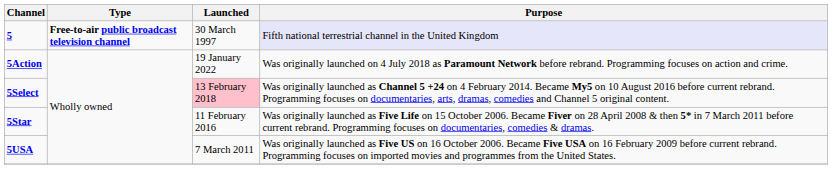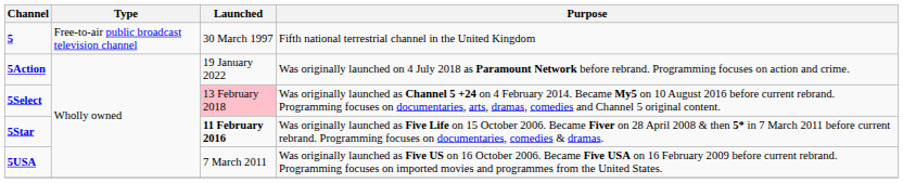5 | Type: bold -> normal
5 | Purpose: lavender background -> no background
5Star | Launched: normal -> bold
